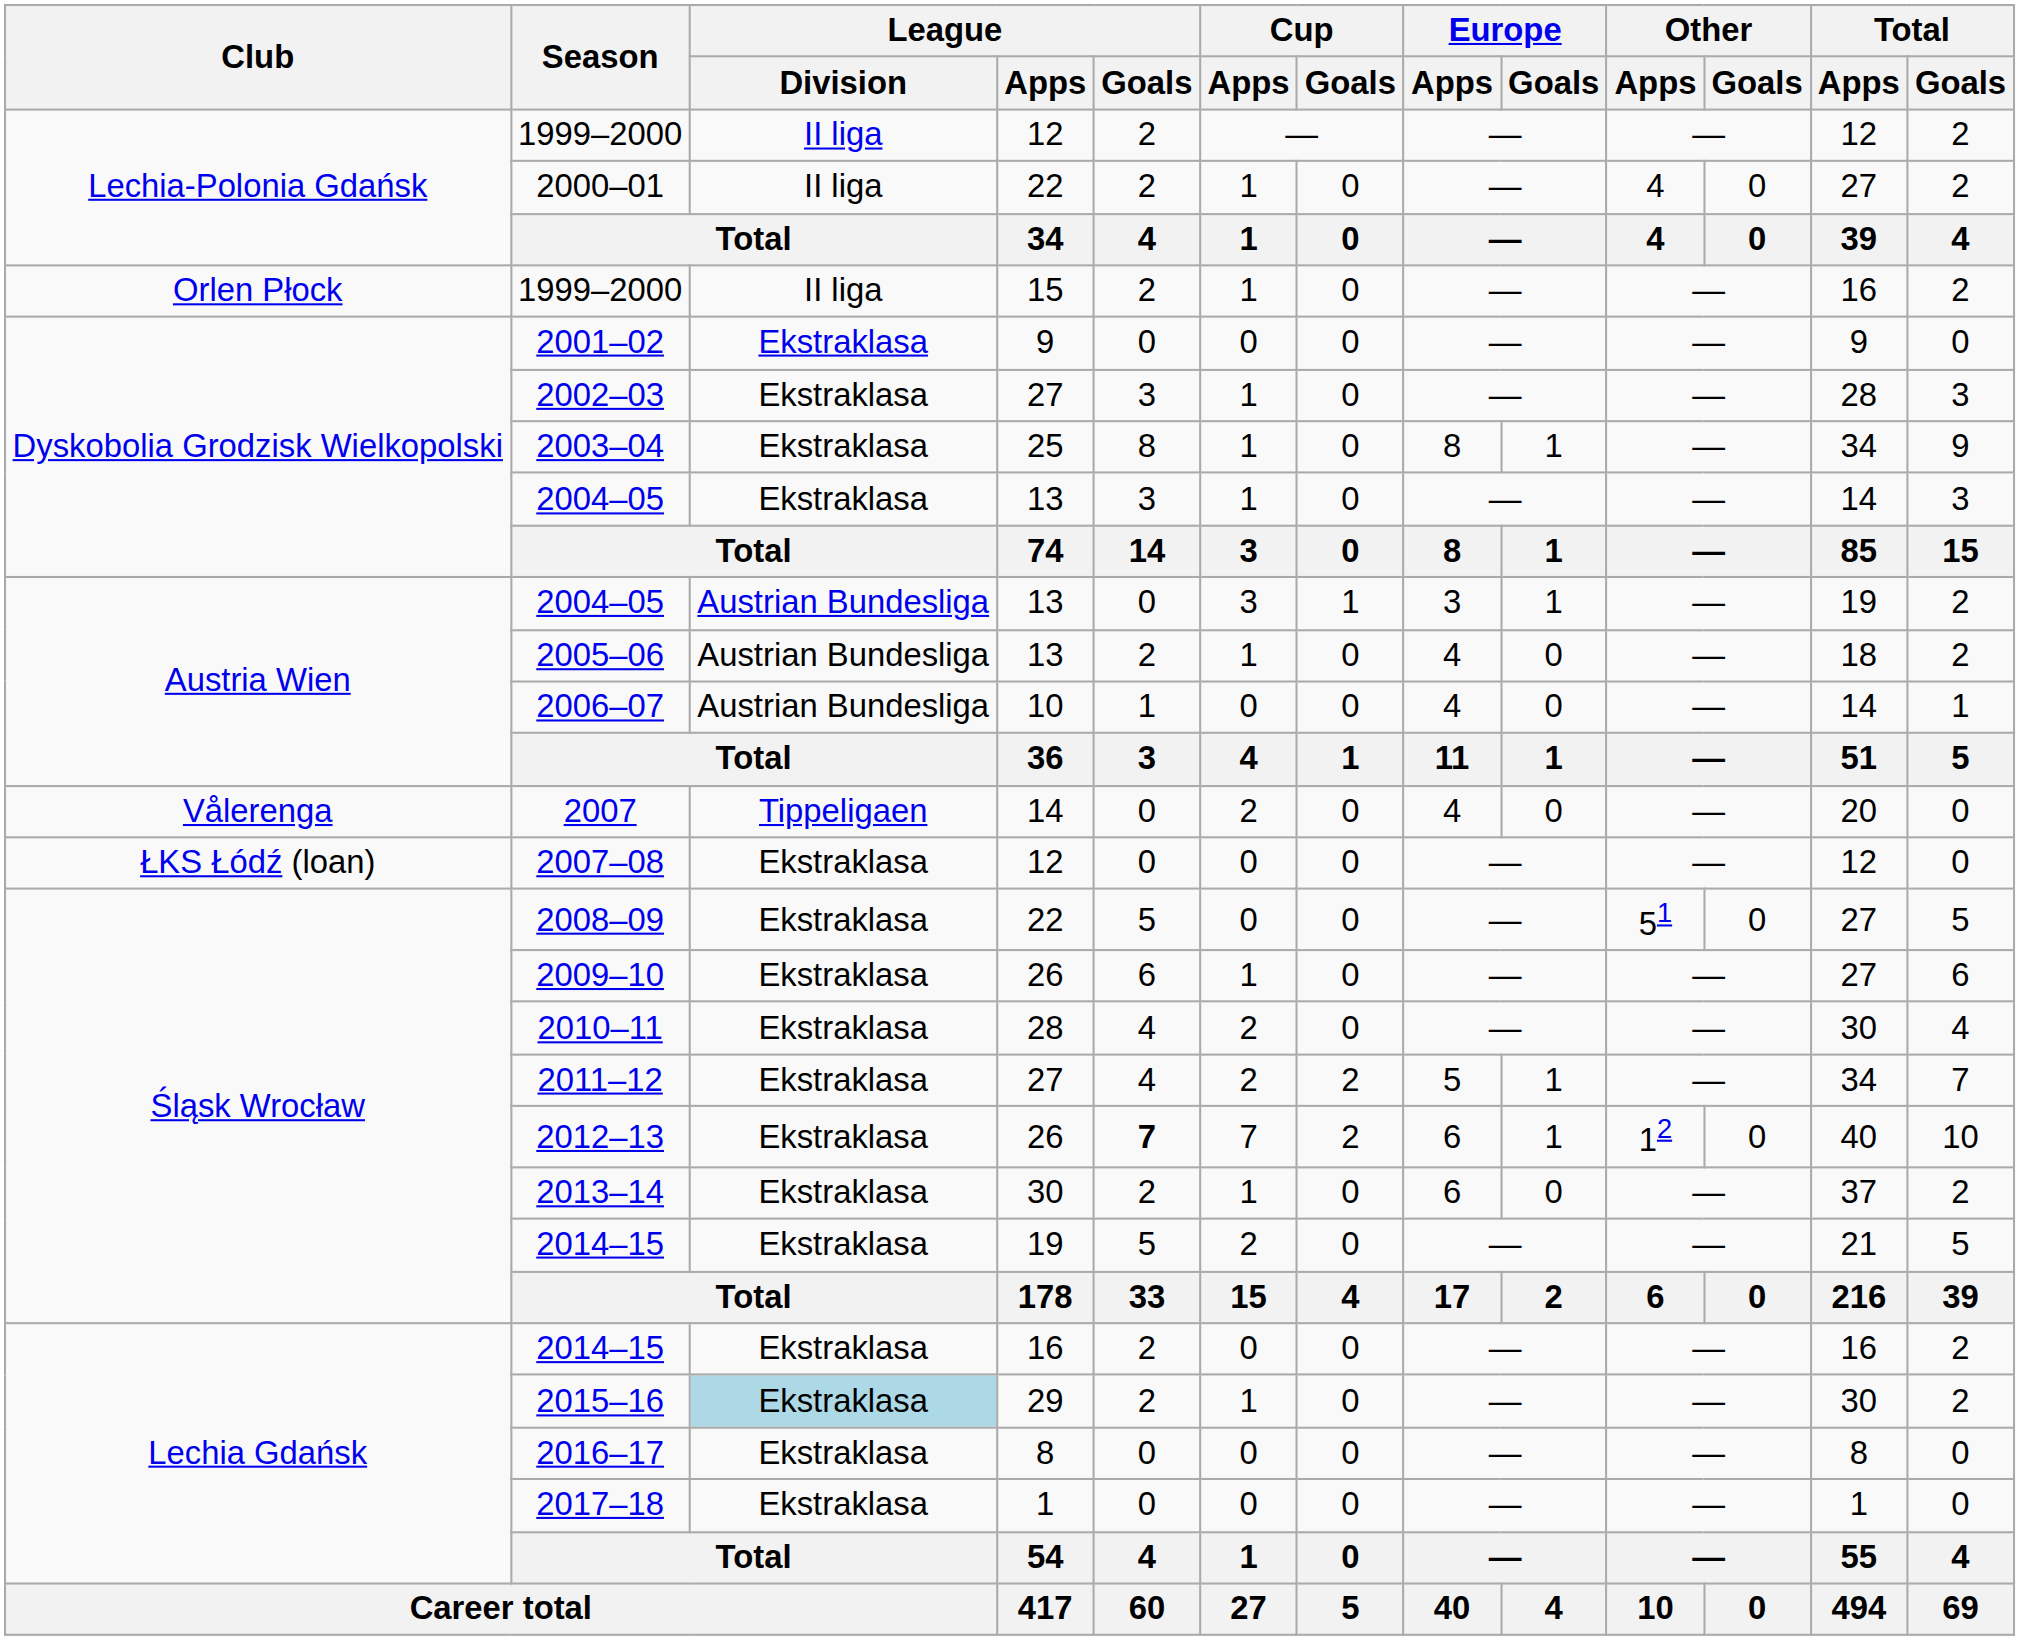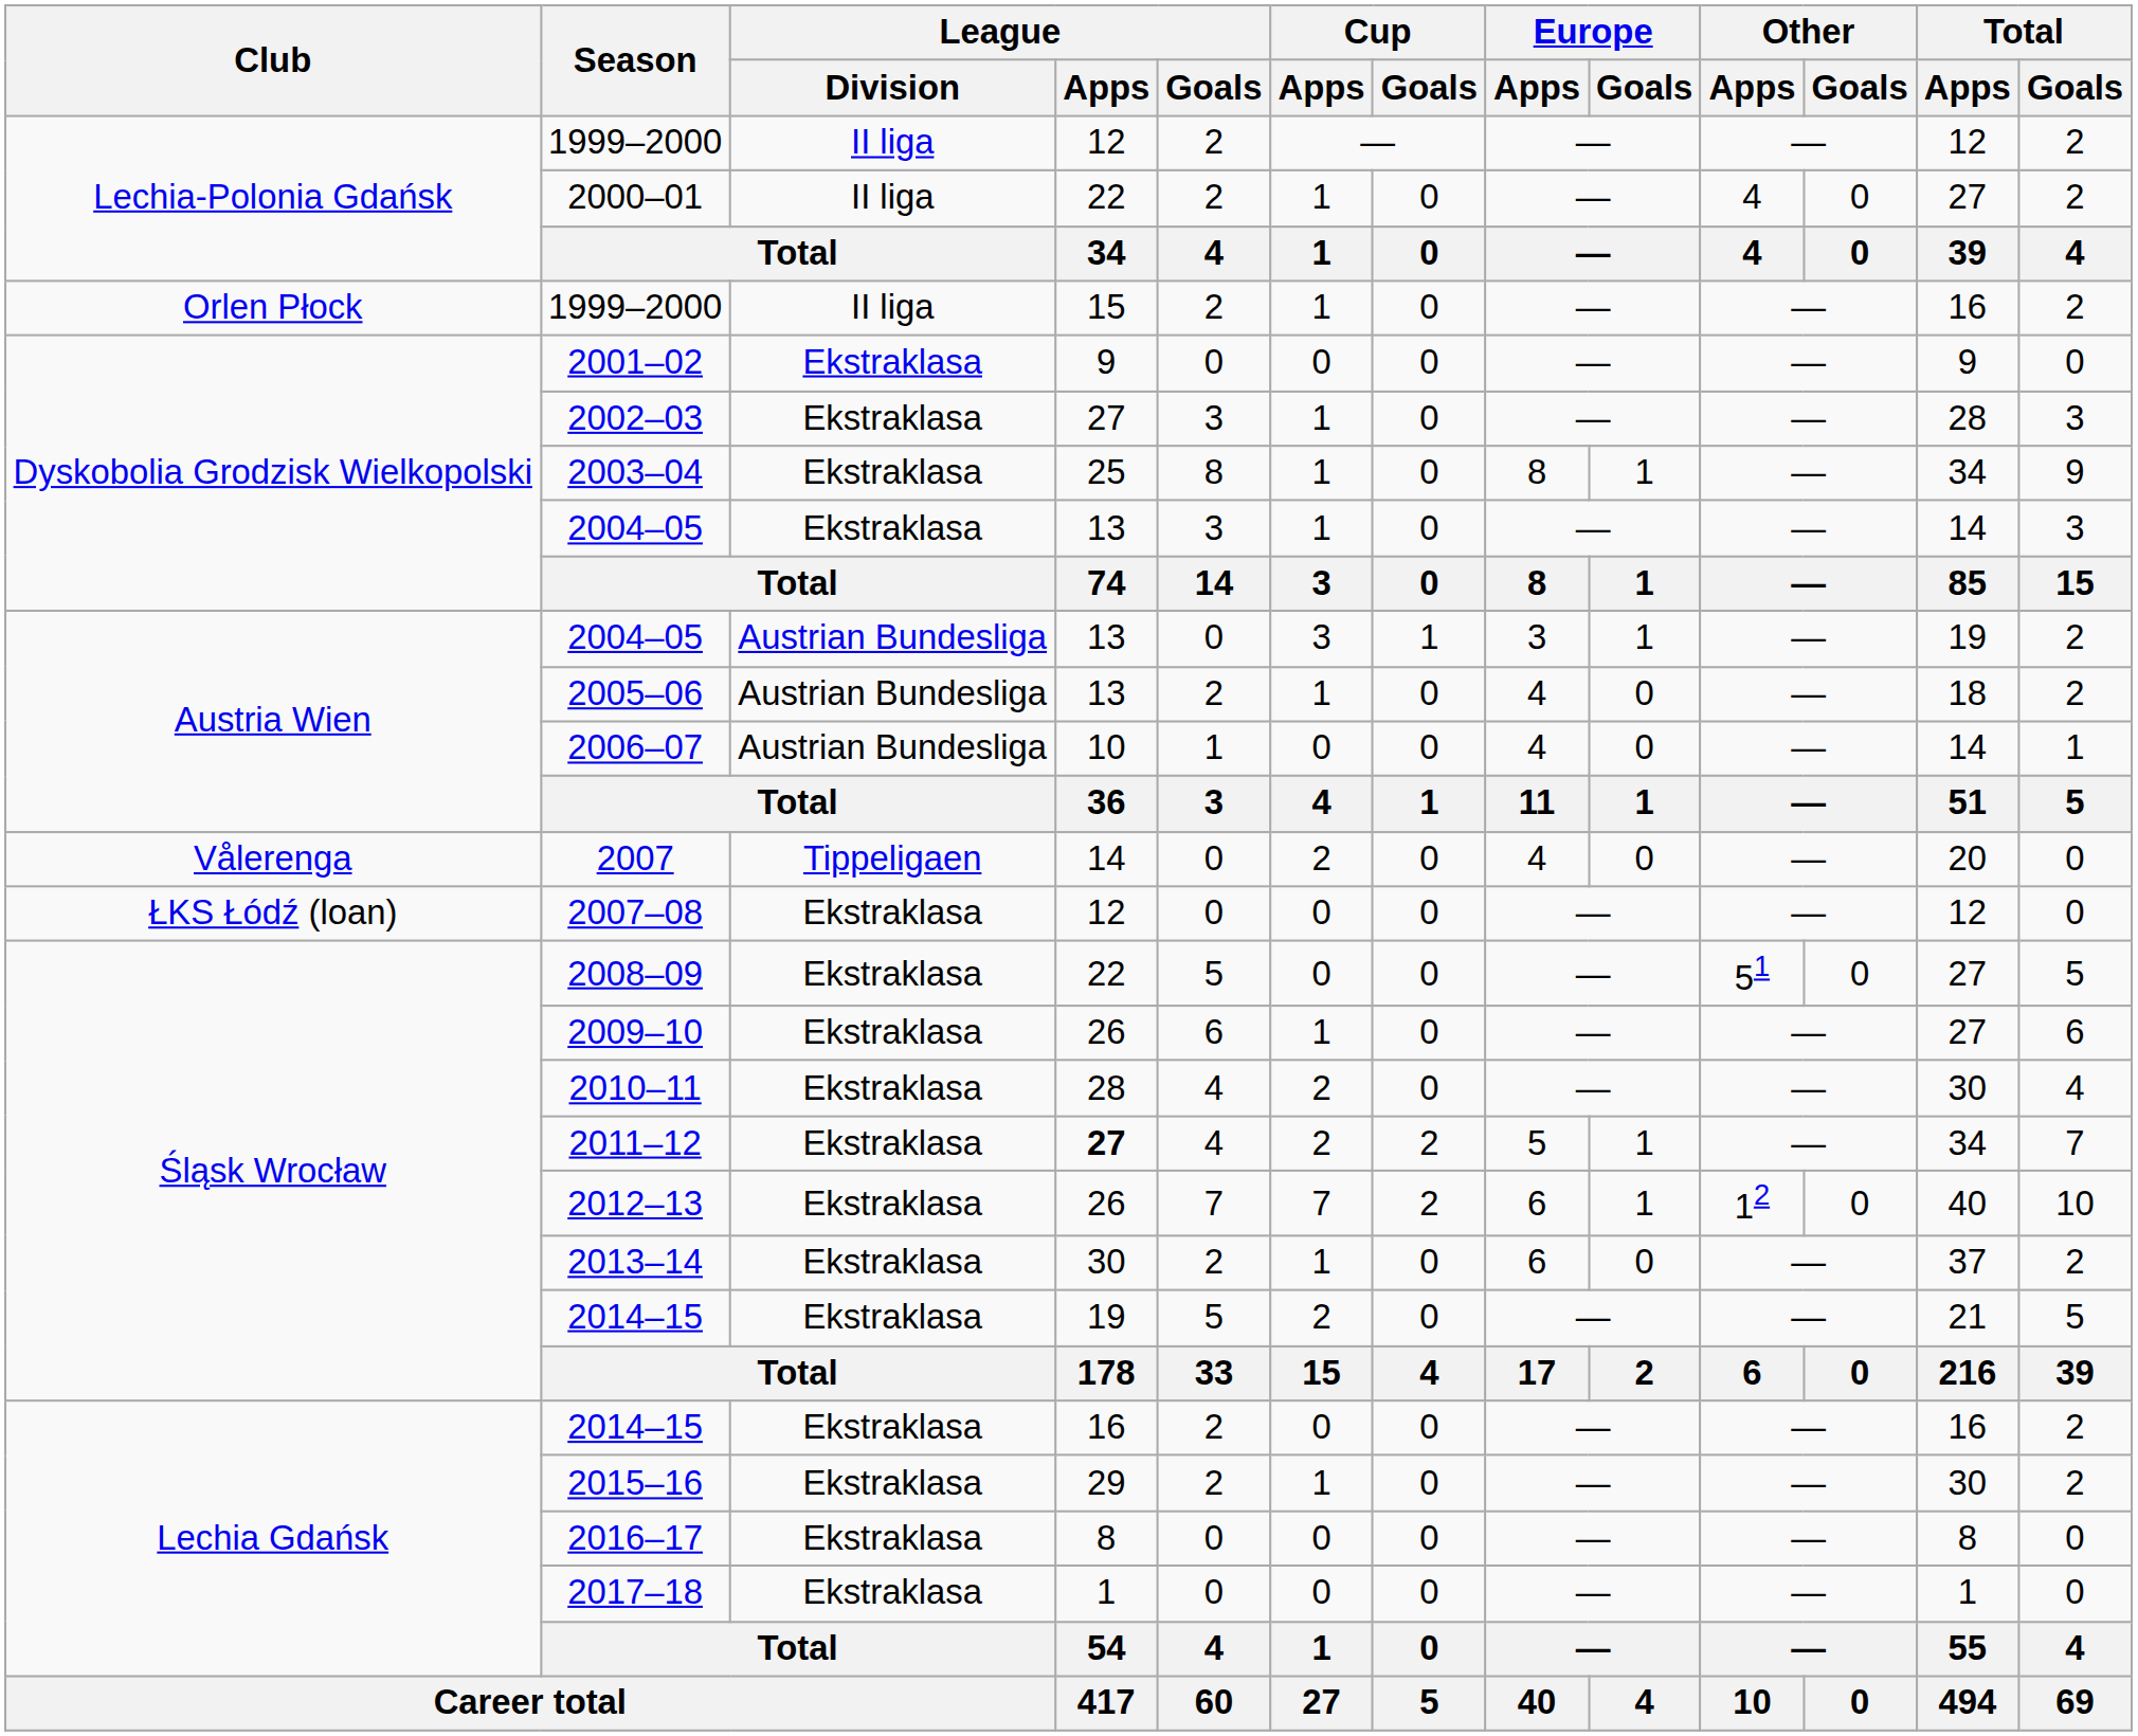2011–12 | League / Apps: normal -> bold
2012–13 | League / Goals: bold -> normal
2015–16 | League / Division: lightblue background -> no background
